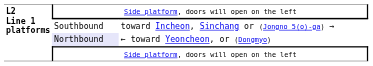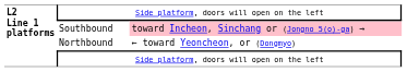Southbound | column 3: no background -> pink background
Northbound | column 2: lavender background -> no background
